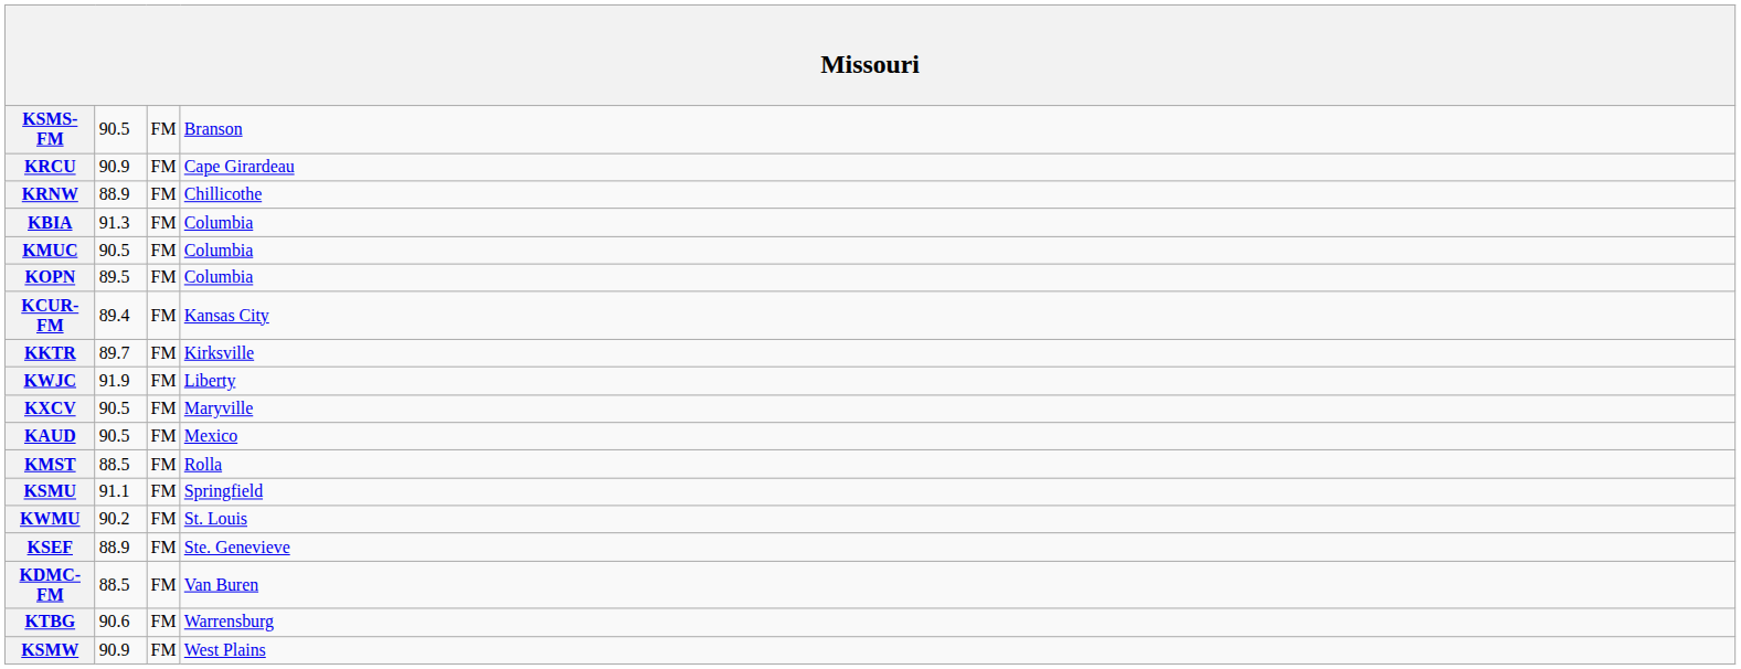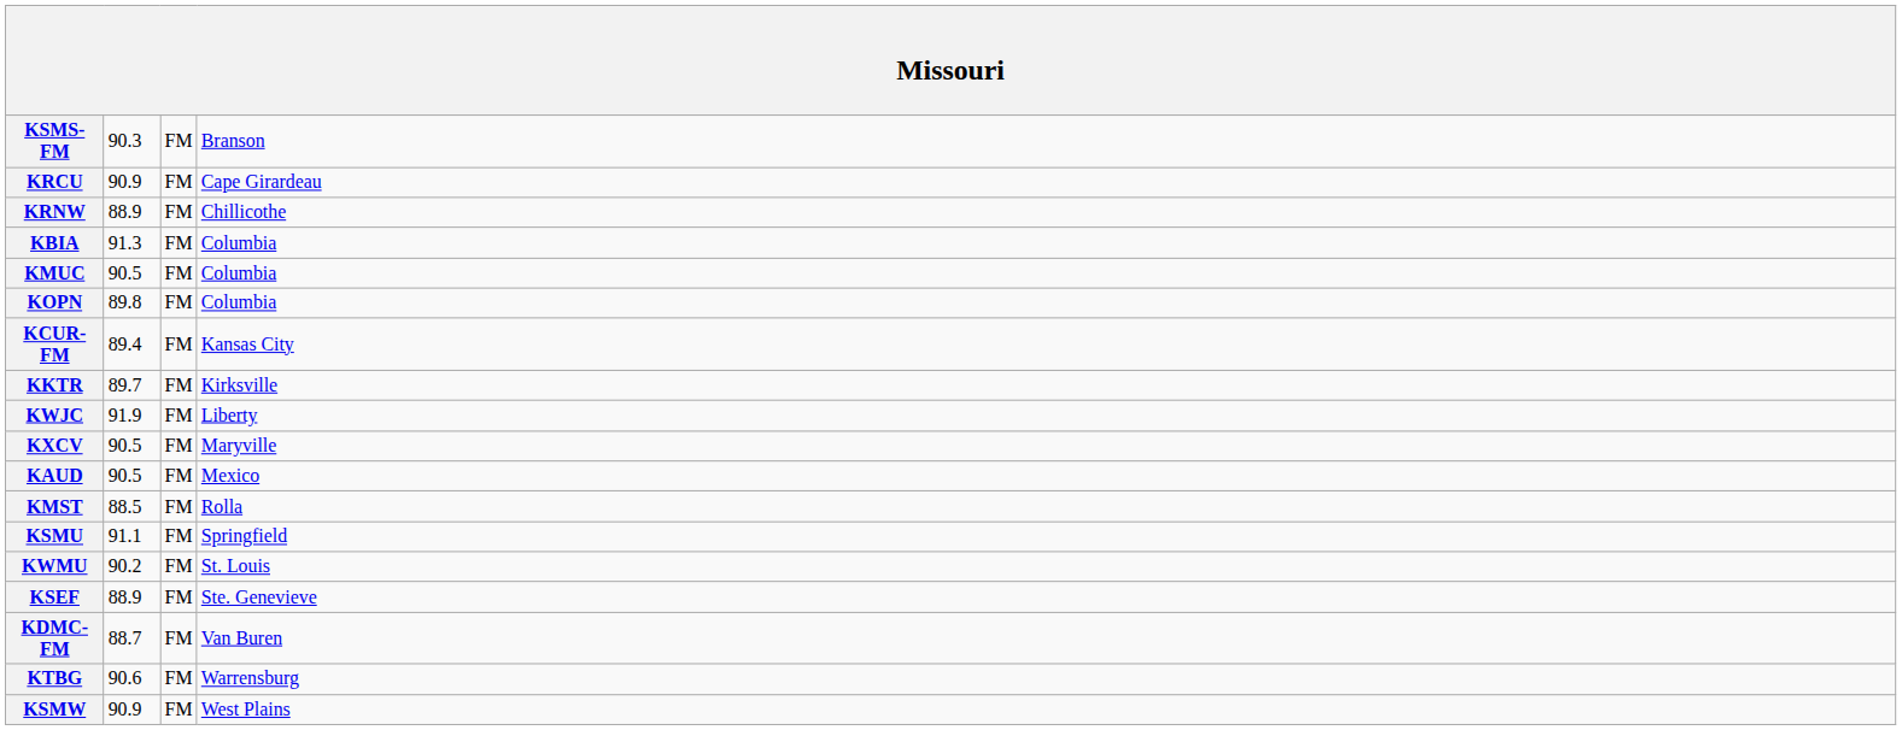KSMS-FM | column 2: 90.5 -> 90.3
KOPN | column 2: 89.5 -> 89.8
KDMC-FM | column 2: 88.5 -> 88.7
